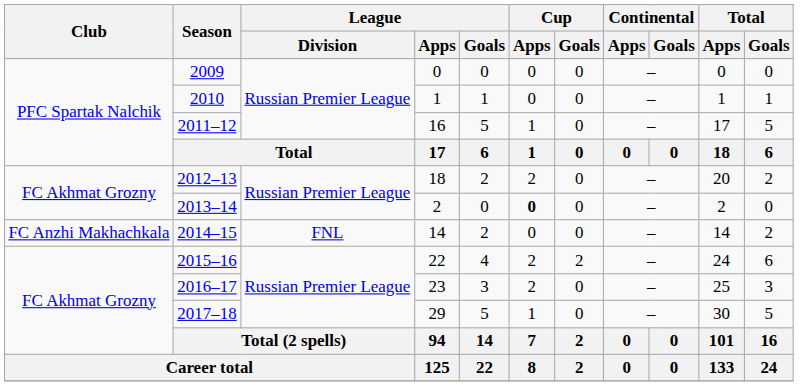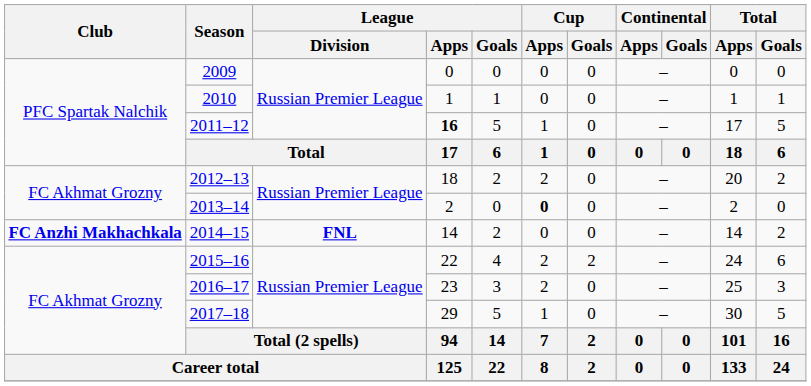2011–12 | League / Apps: normal -> bold
2014–15 | Club: normal -> bold
2014–15 | League / Division: normal -> bold
